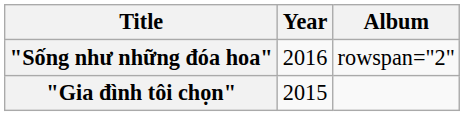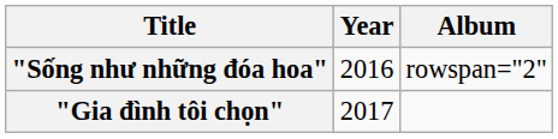"Gia đình tôi chọn" | Year: 2015 -> 2017
